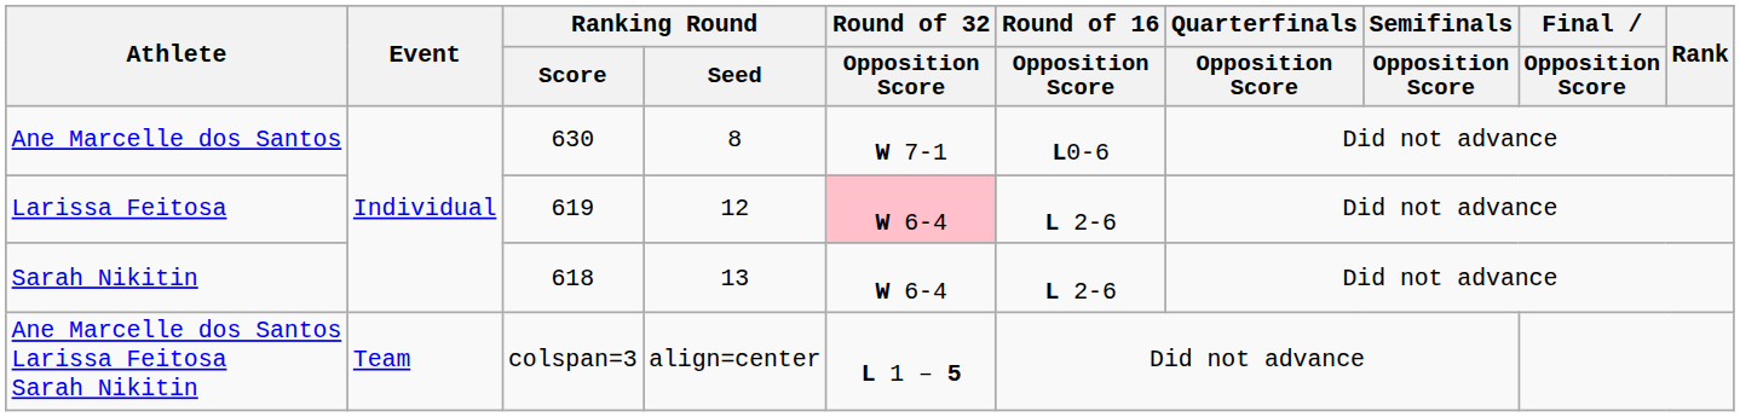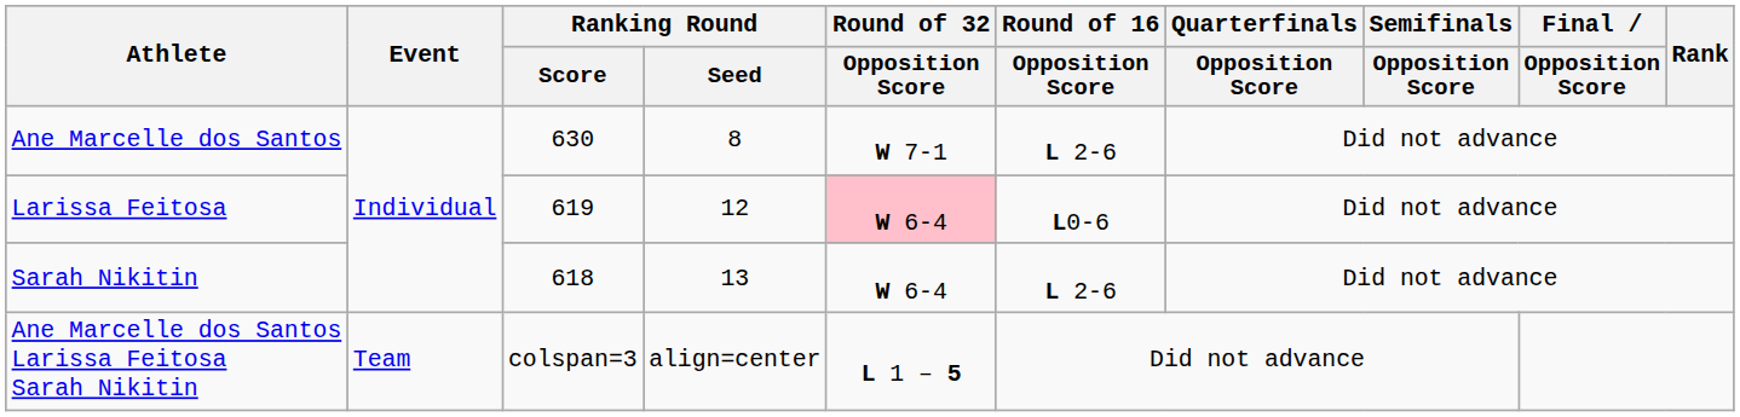Ane Marcelle dos Santos | Round of 16 / Opposition Score: L0-6 -> L 2-6
Larissa Feitosa | Round of 16 / Opposition Score: L 2-6 -> L0-6
